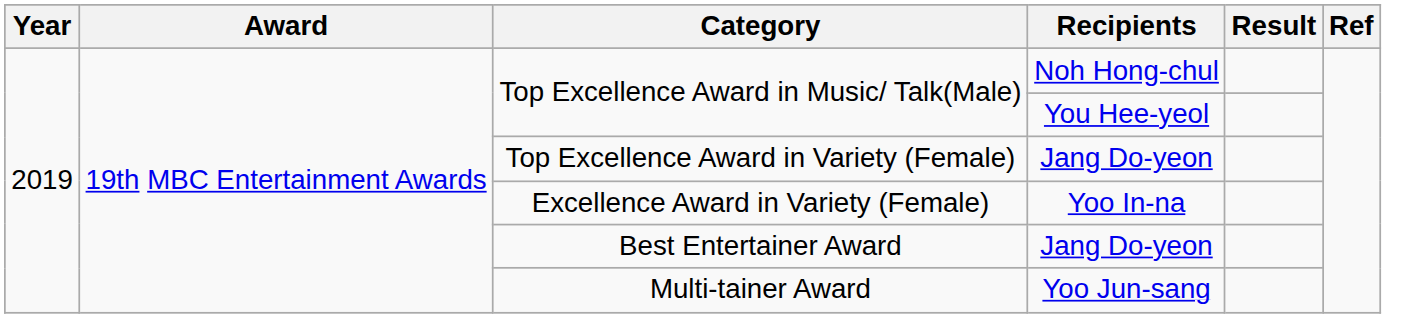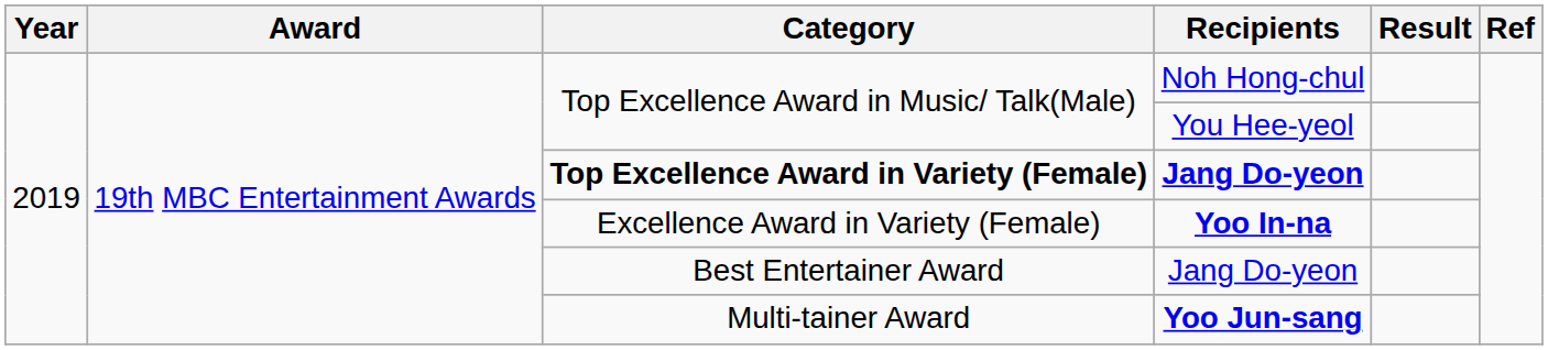Top Excellence Award in Variety (Female) | Category: normal -> bold
Top Excellence Award in Variety (Female) | Recipients: normal -> bold
Excellence Award in Variety (Female) | Recipients: normal -> bold
Multi-tainer Award | Recipients: normal -> bold
